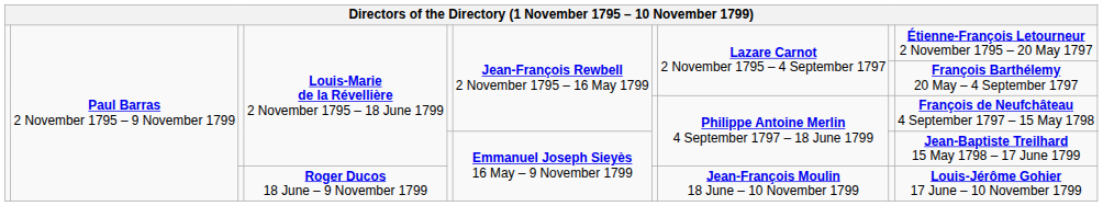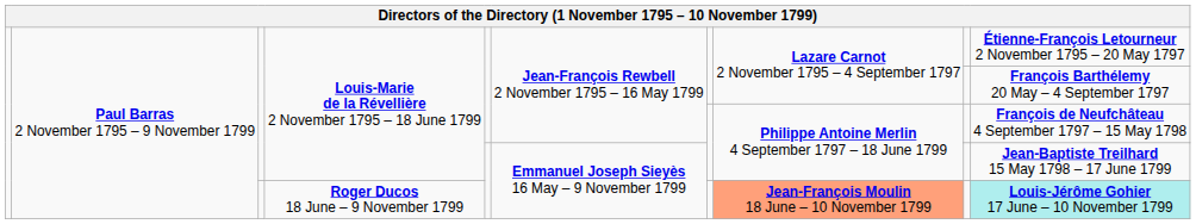Roger Ducos 18 June – 9 November 1799 | column 8: no background -> lightsalmon background
Roger Ducos 18 June – 9 November 1799 | column 10: no background -> paleturquoise background
